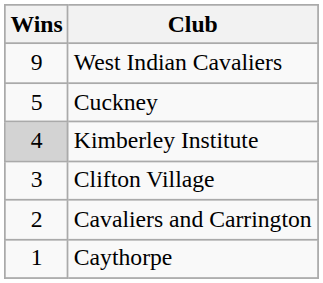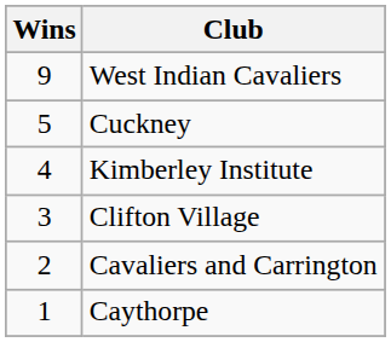Kimberley Institute | Wins: lightgrey background -> no background
